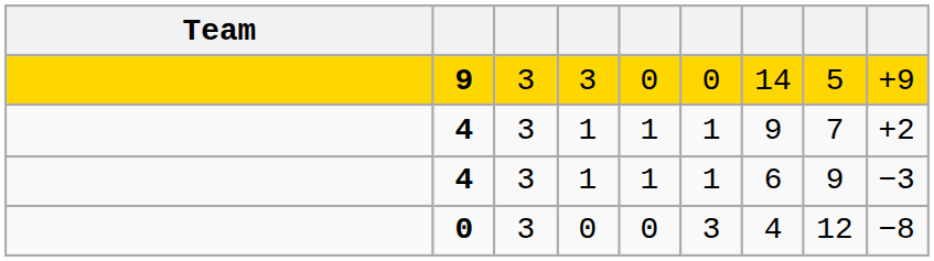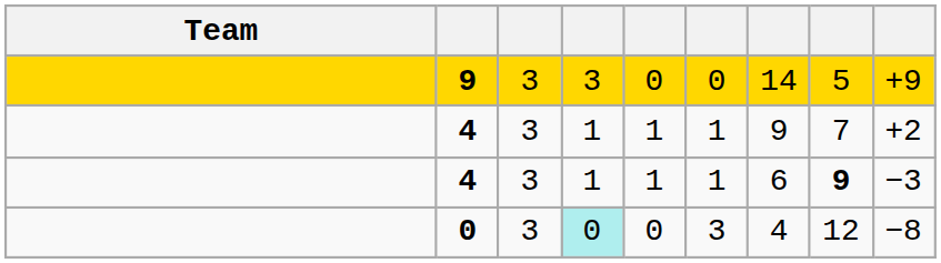row 4 | column 8: normal -> bold
row 5 | column 4: no background -> paleturquoise background
